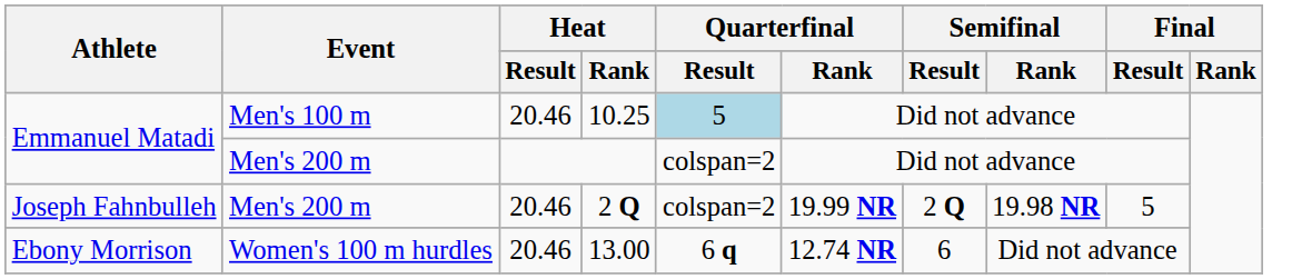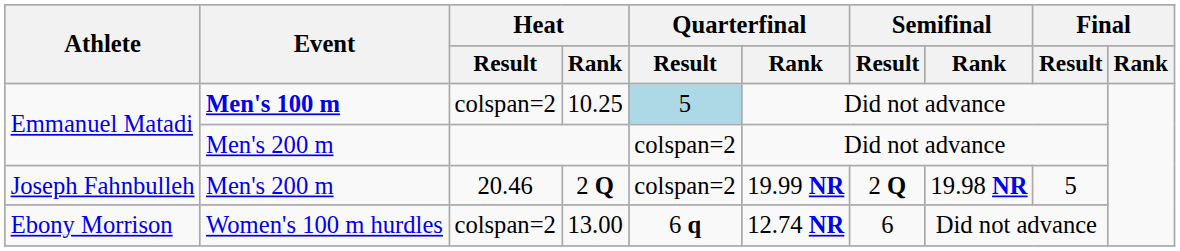10.25 | Event: normal -> bold
10.25 | Heat / Result: 20.46 -> colspan=2
13.00 | Heat / Result: 20.46 -> colspan=2
